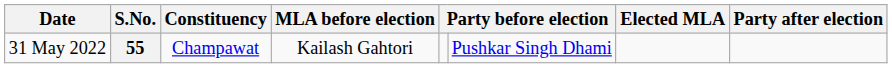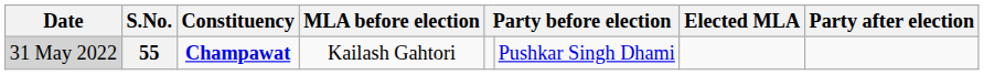55 | Date: no background -> lightgrey background
55 | Constituency: normal -> bold
